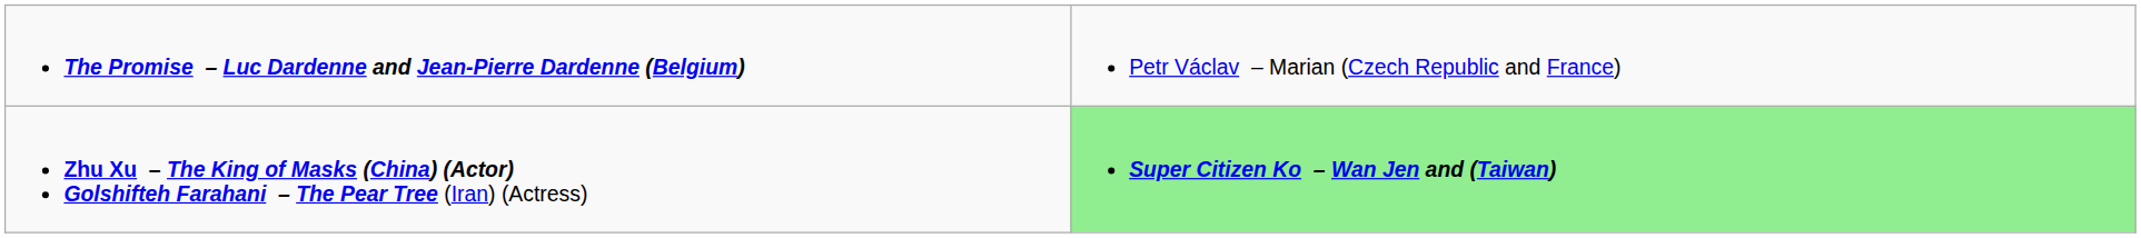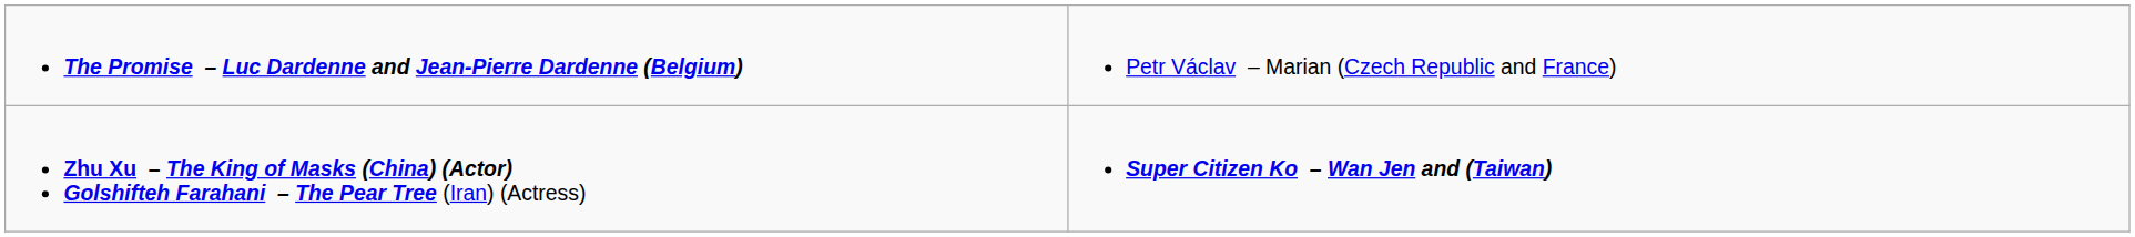row 2 | column 2: lightgreen background -> no background
